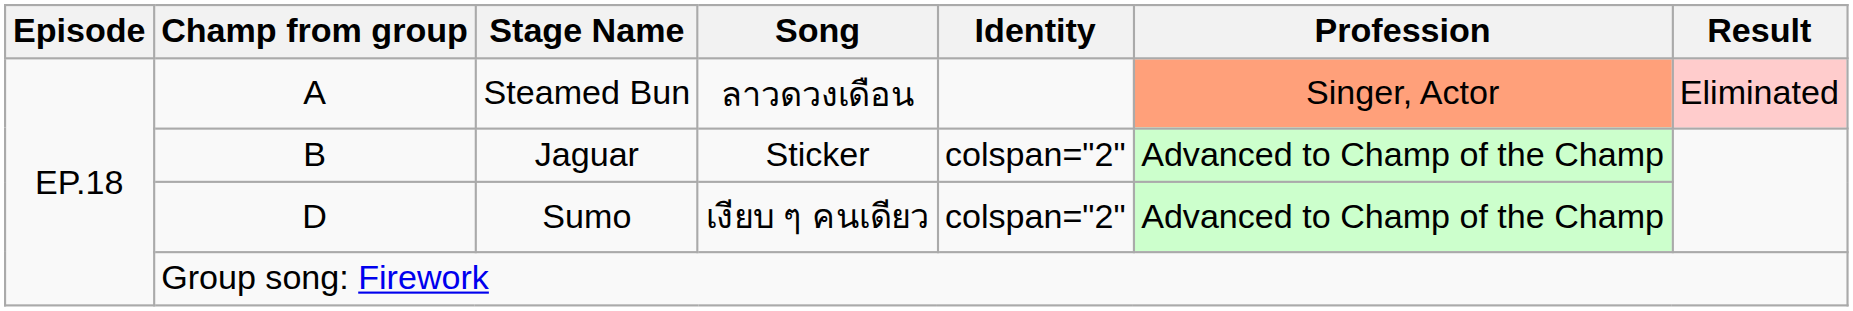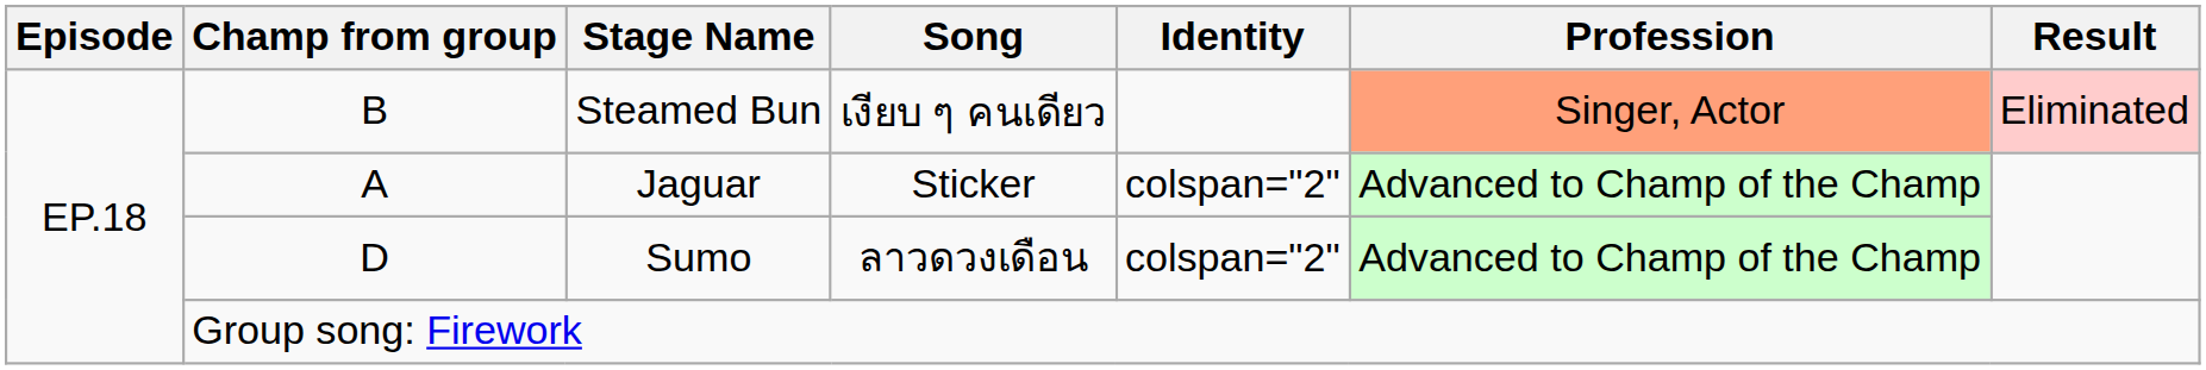Steamed Bun | Champ from group: A -> B
Steamed Bun | Song: ลาวดวงเดือน -> เงียบ ๆ คนเดียว
Jaguar | Champ from group: B -> A
Sumo | Song: เงียบ ๆ คนเดียว -> ลาวดวงเดือน
